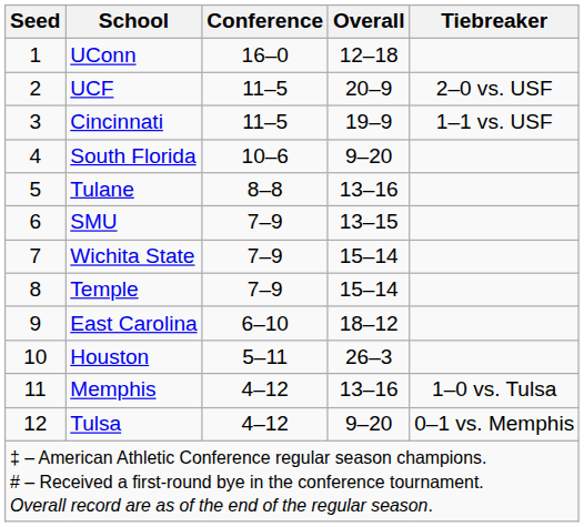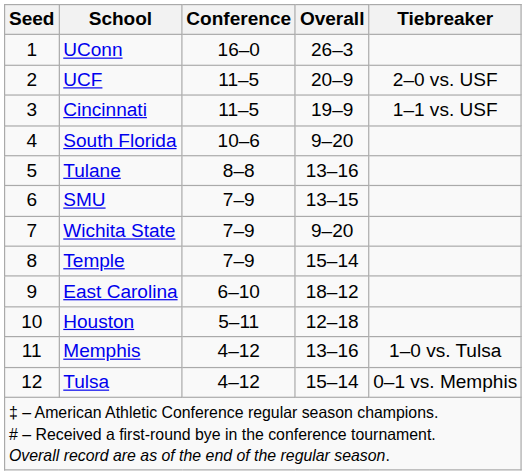UConn | Overall: 12–18 -> 26–3
Wichita State | Overall: 15–14 -> 9–20
Houston | Overall: 26–3 -> 12–18
Tulsa | Overall: 9–20 -> 15–14
